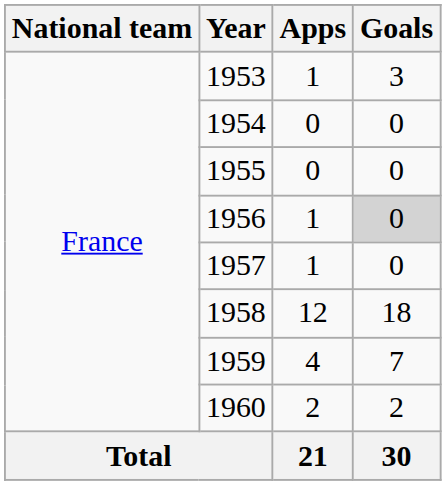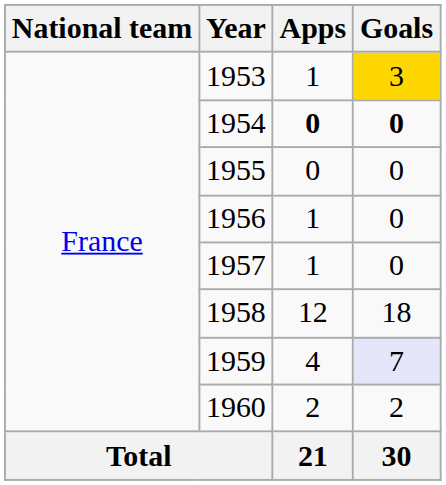1953 | Goals: no background -> gold background
1954 | Apps: normal -> bold
1954 | Goals: normal -> bold
1956 | Goals: lightgrey background -> no background
1959 | Goals: no background -> lavender background
